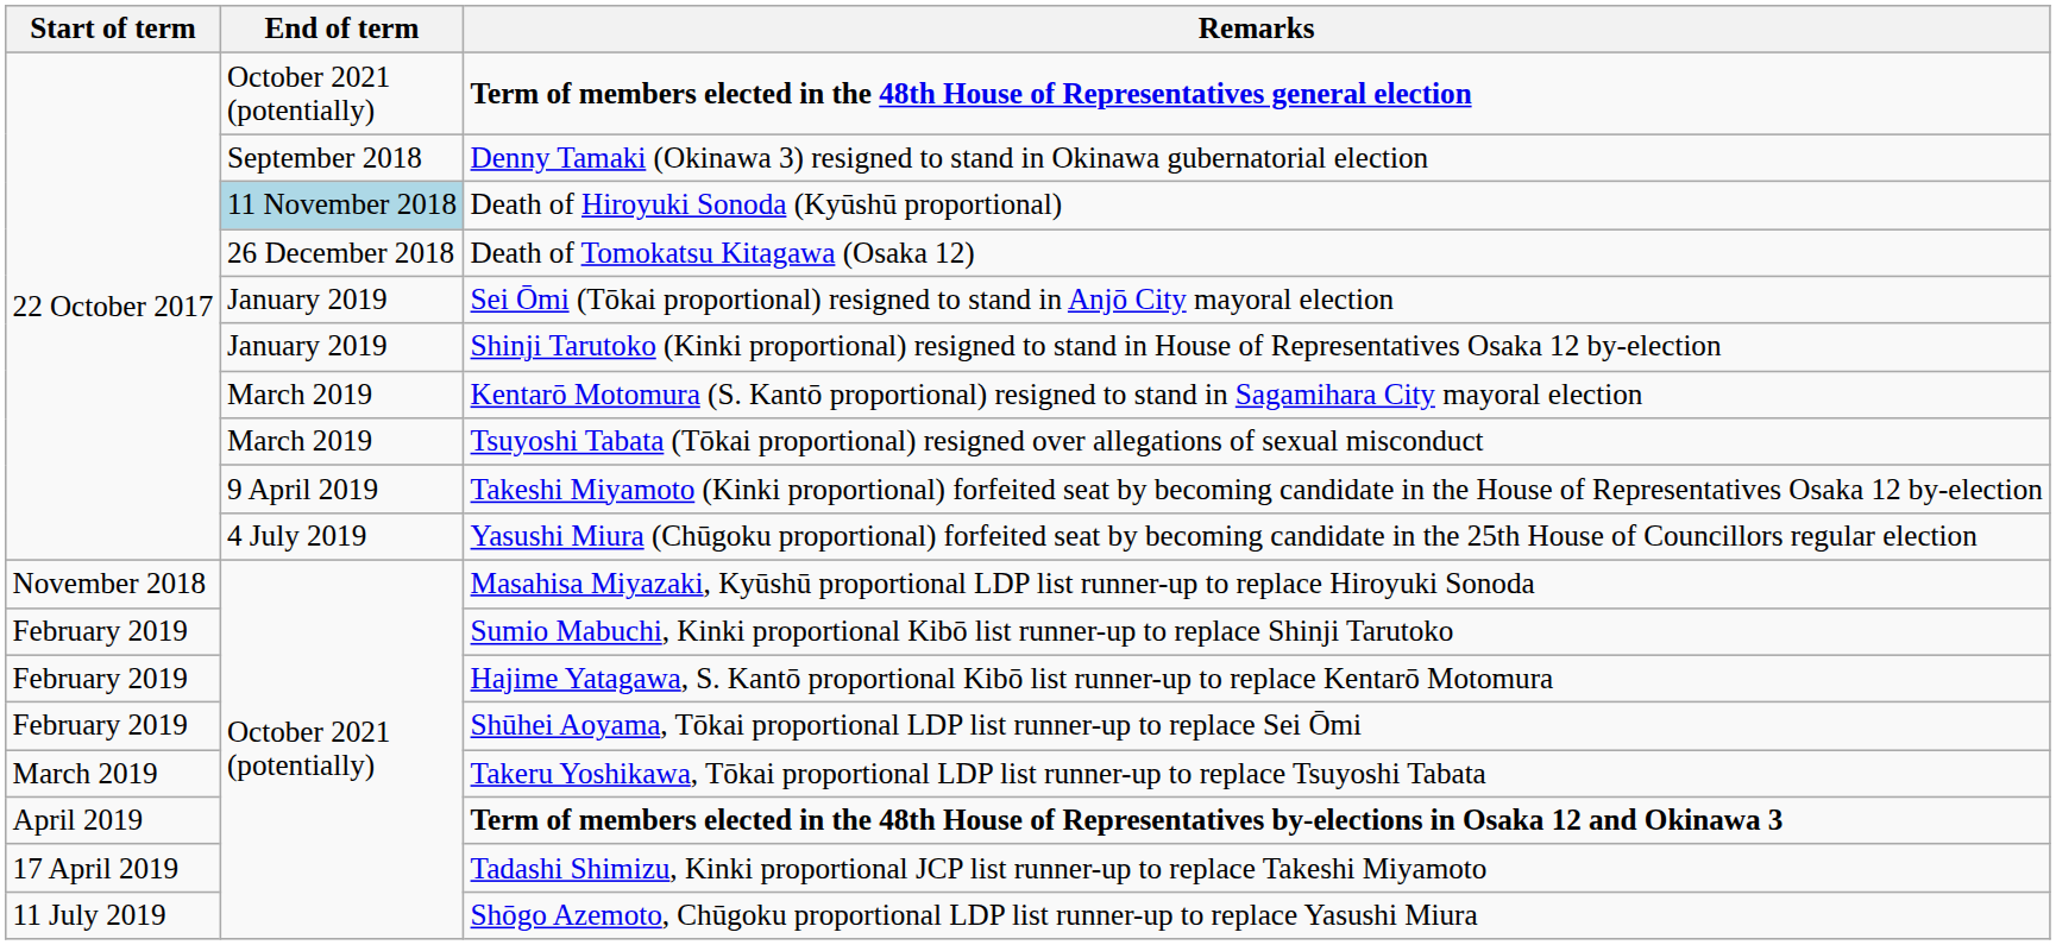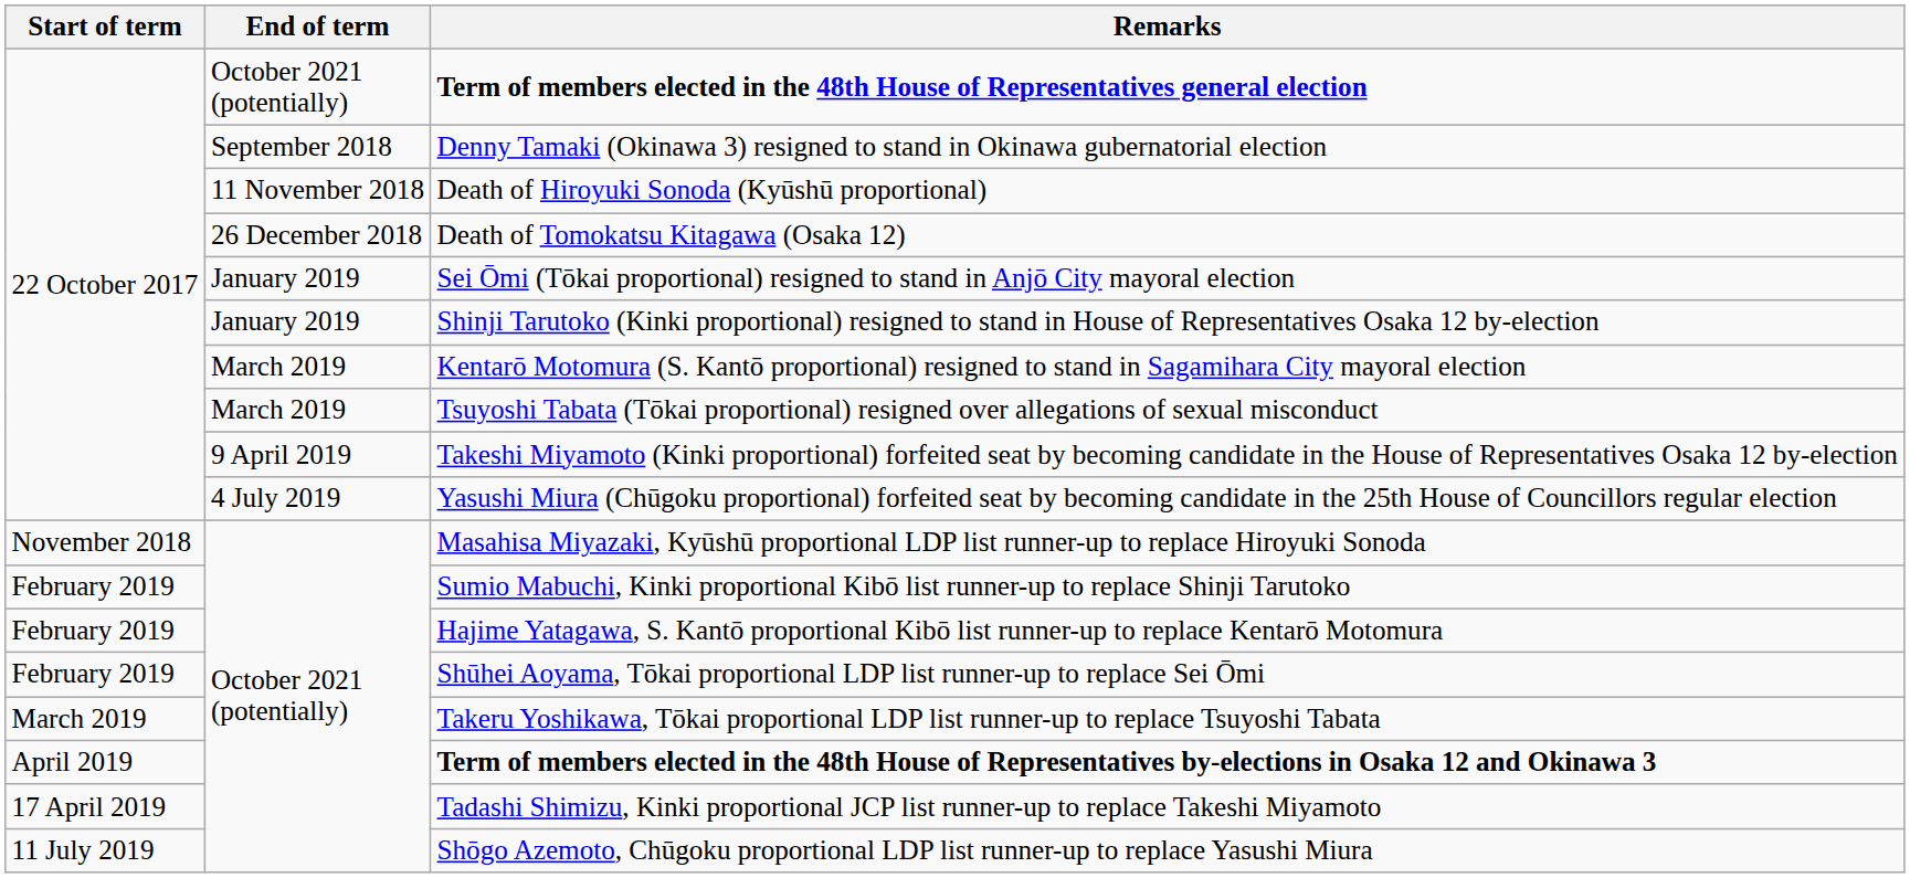Death of Hiroyuki Sonoda (Kyūshū proportional) | End of term: lightblue background -> no background
